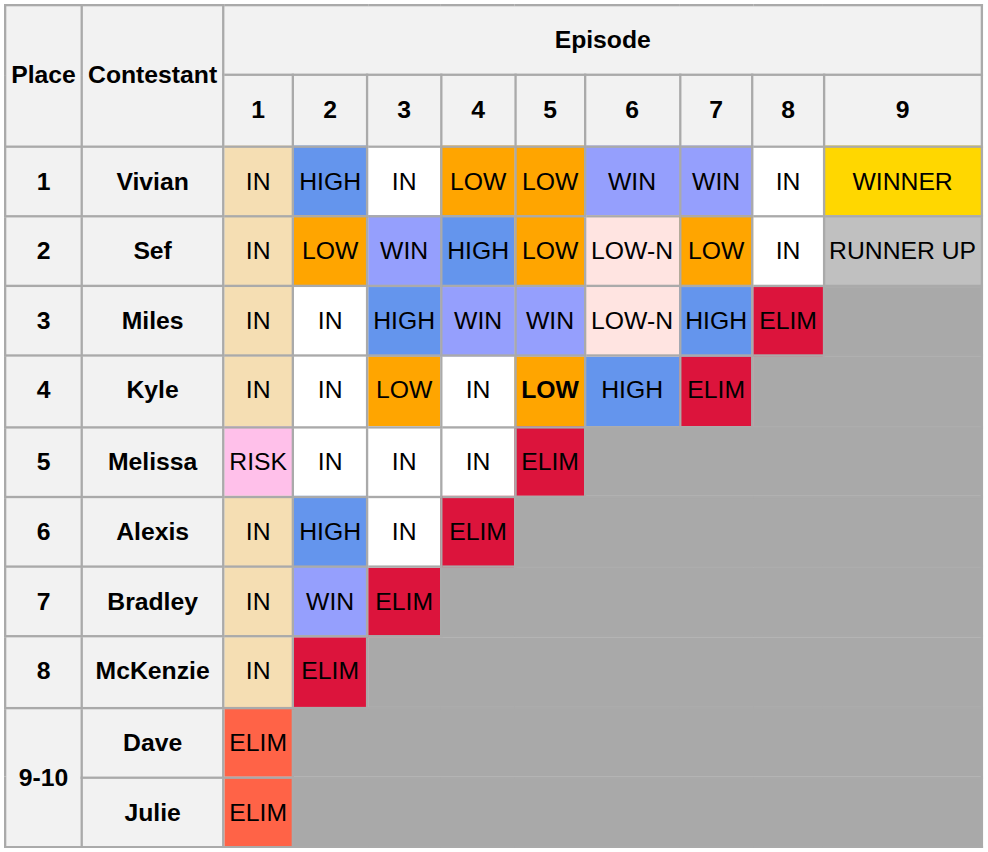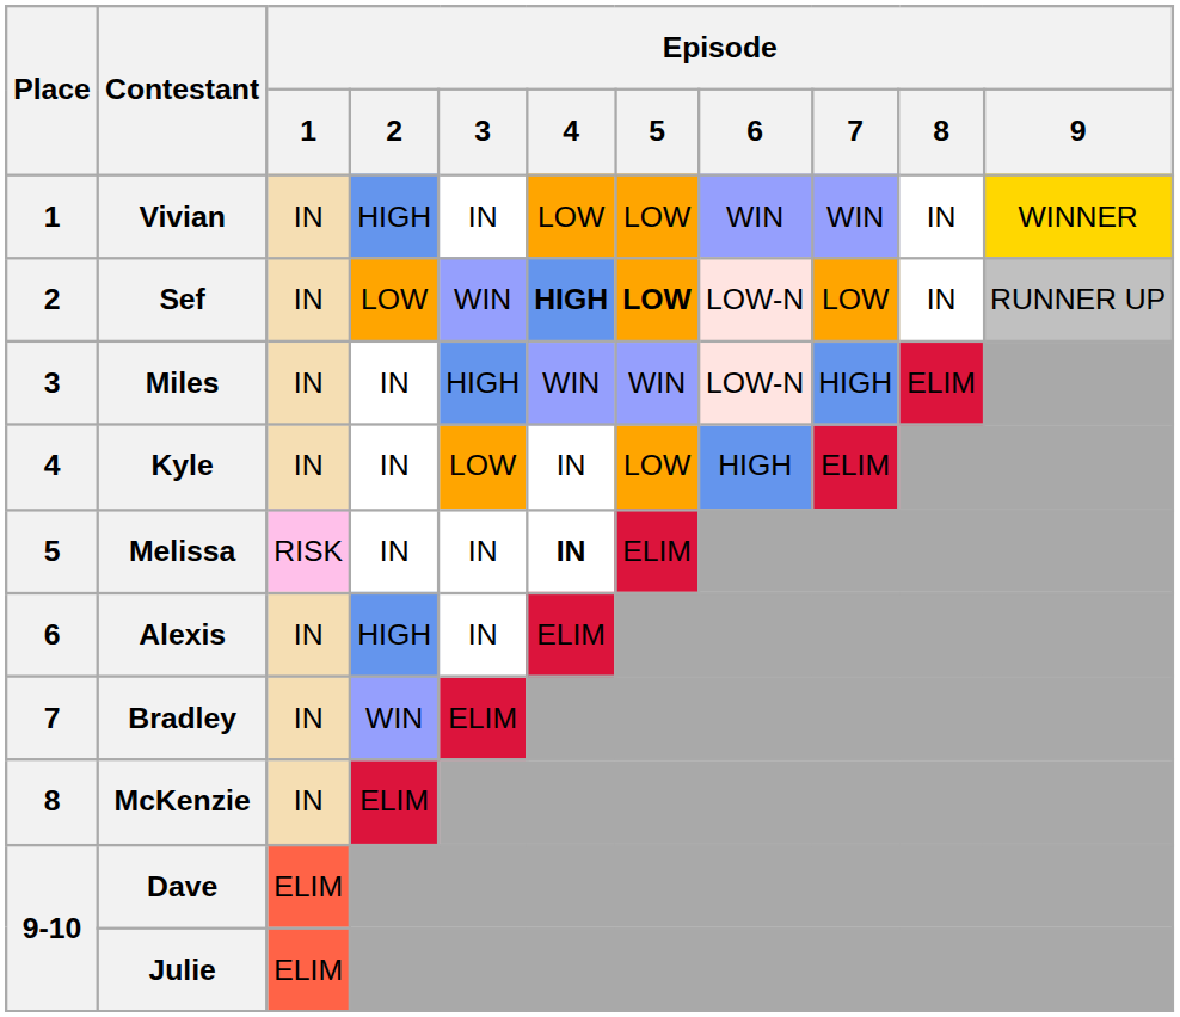Sef | Episode / 4: normal -> bold
Sef | Episode / 5: normal -> bold
Kyle | Episode / 5: bold -> normal
Melissa | Episode / 4: normal -> bold
